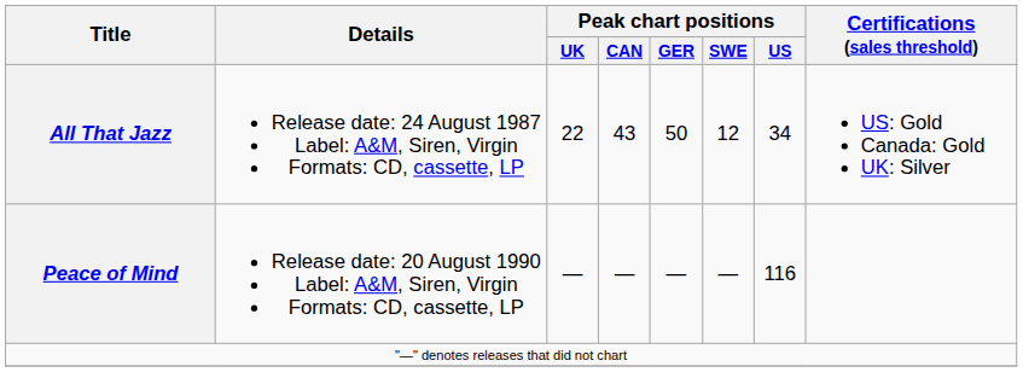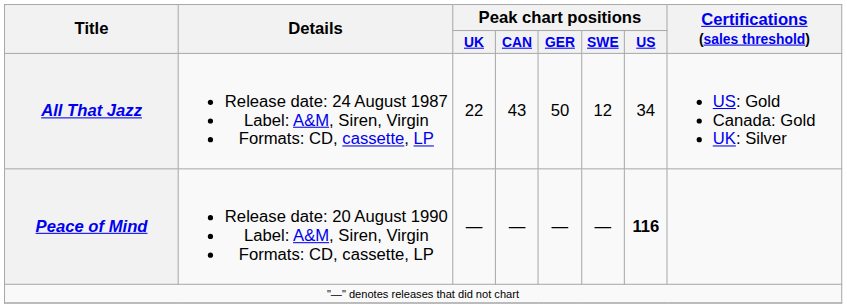Peace of Mind | Peak chart positions / US: normal -> bold
